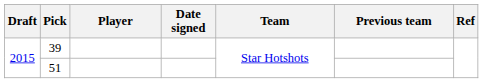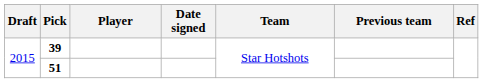39 | Pick: normal -> bold
51 | Pick: normal -> bold
